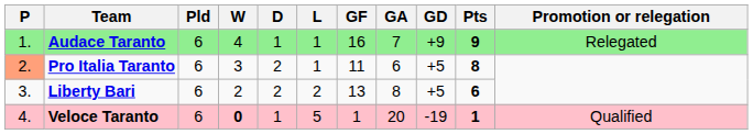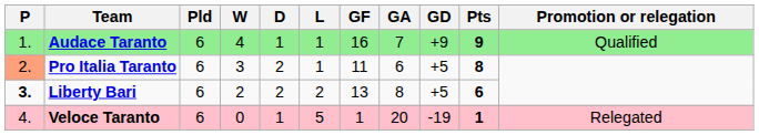Audace Taranto | Promotion or relegation: Relegated -> Qualified
Liberty Bari | P: normal -> bold
Veloce Taranto | W: bold -> normal
Veloce Taranto | Promotion or relegation: Qualified -> Relegated
